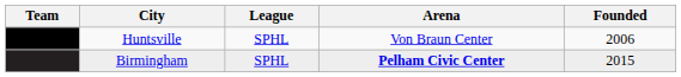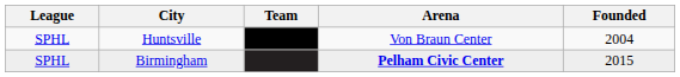columns swapped: Team <-> League
Huntsville | Founded: 2006 -> 2004
